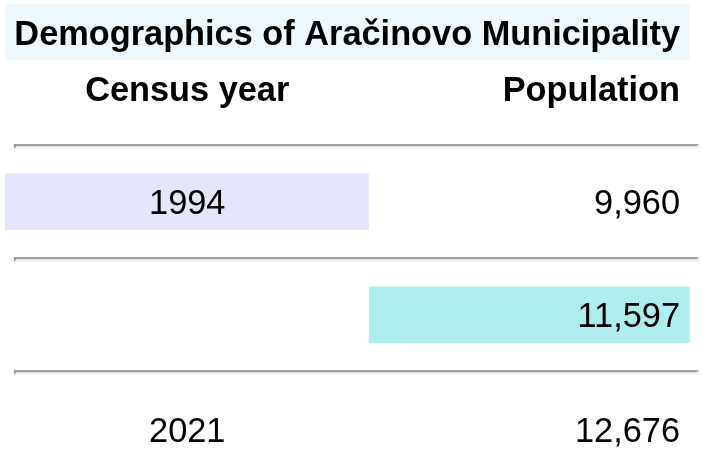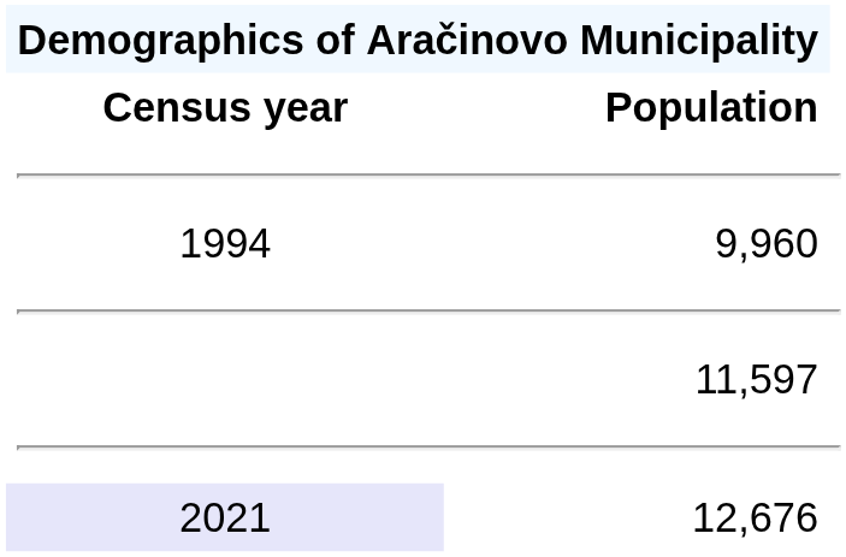9,960 | Demographics of Aračinovo Municipality / Census year: lavender background -> no background
11,597 | Demographics of Aračinovo Municipality / Population: paleturquoise background -> no background
12,676 | Demographics of Aračinovo Municipality / Census year: no background -> lavender background
